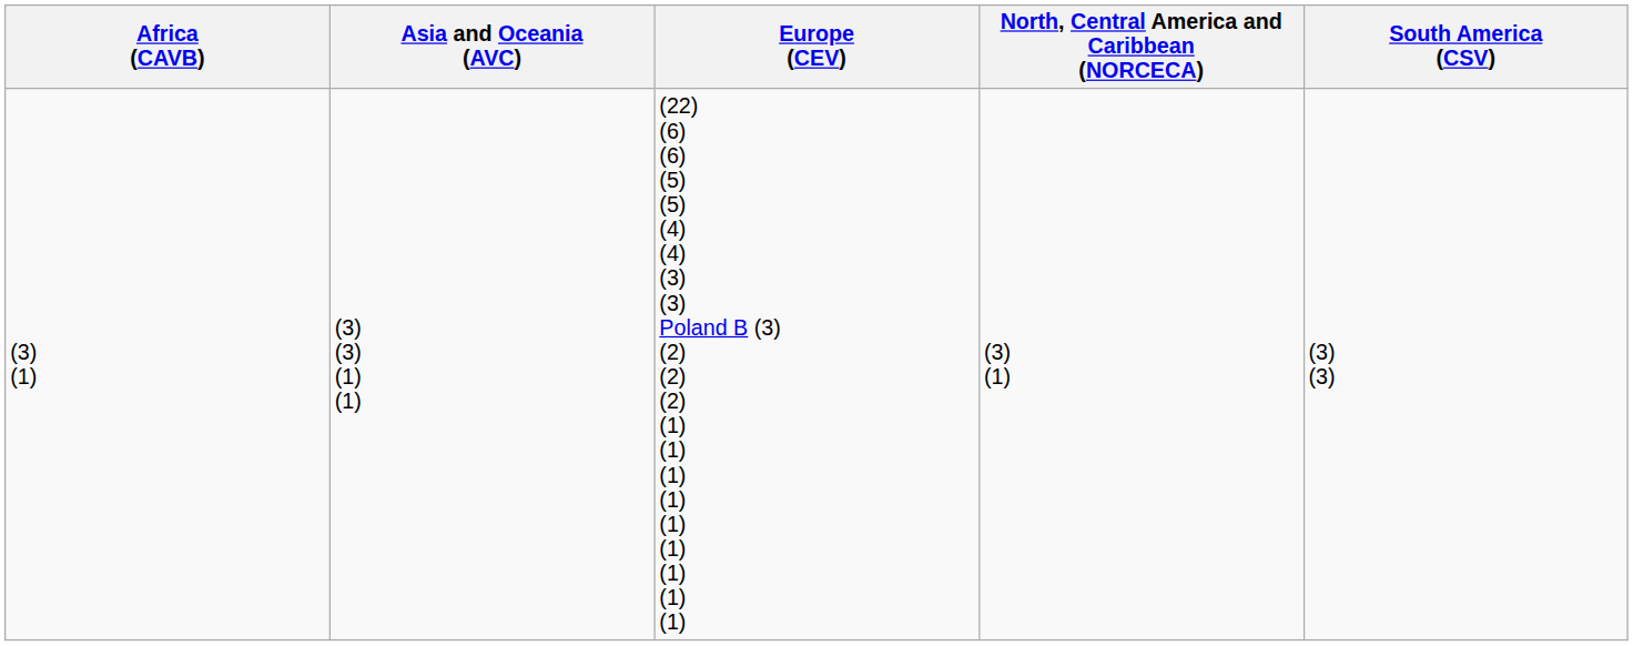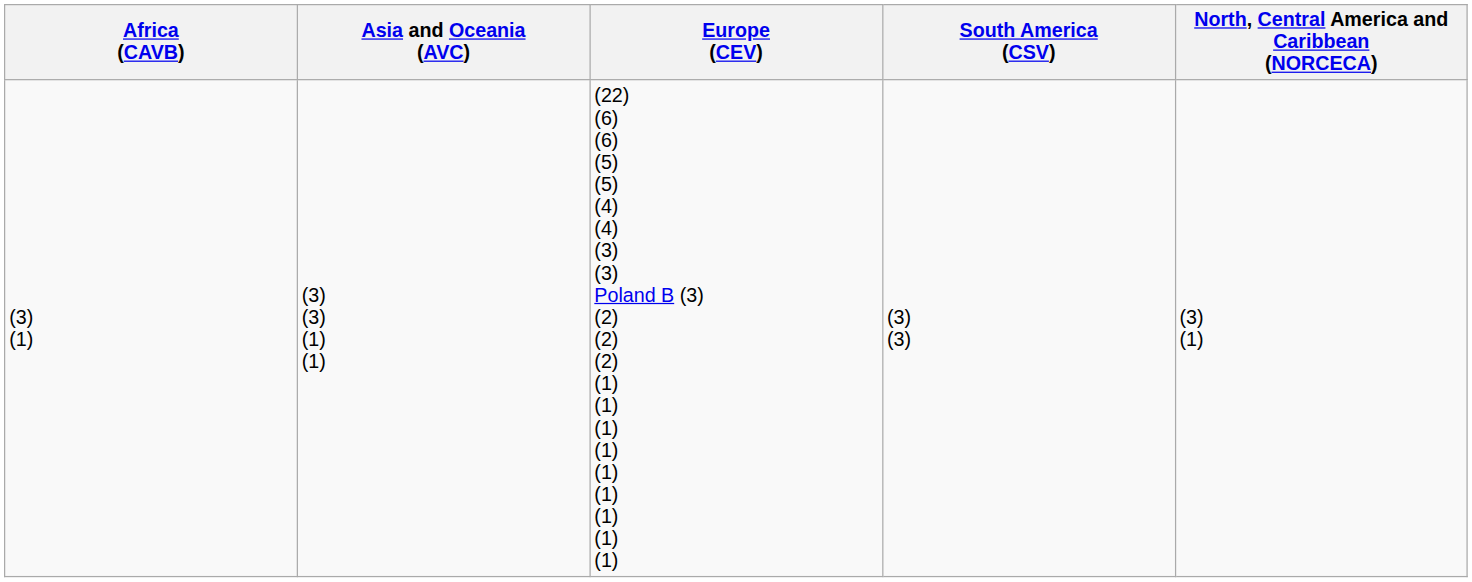columns swapped: North, Central America and Caribbean (NORCECA) <-> South America (CSV)
